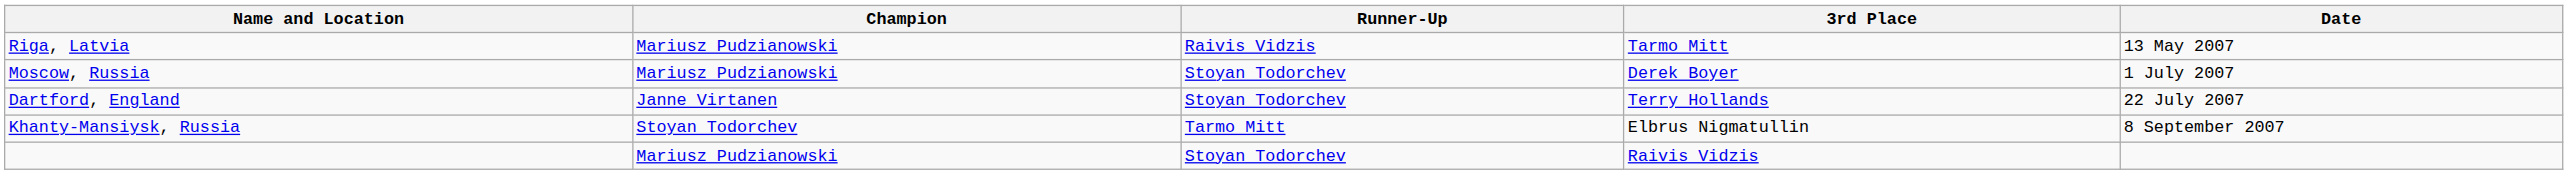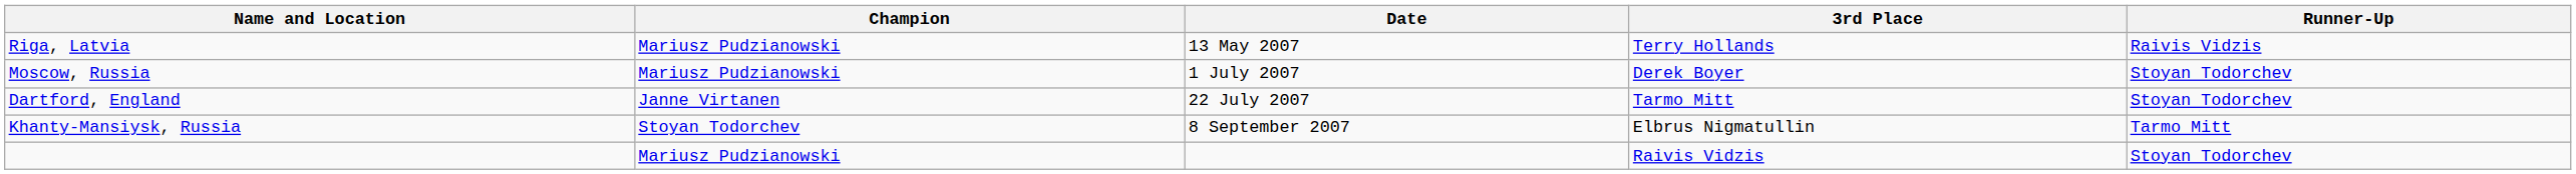columns swapped: Runner-Up <-> Date
Riga, Latvia | 3rd Place: Tarmo Mitt -> Terry Hollands
Dartford, England | 3rd Place: Terry Hollands -> Tarmo Mitt
